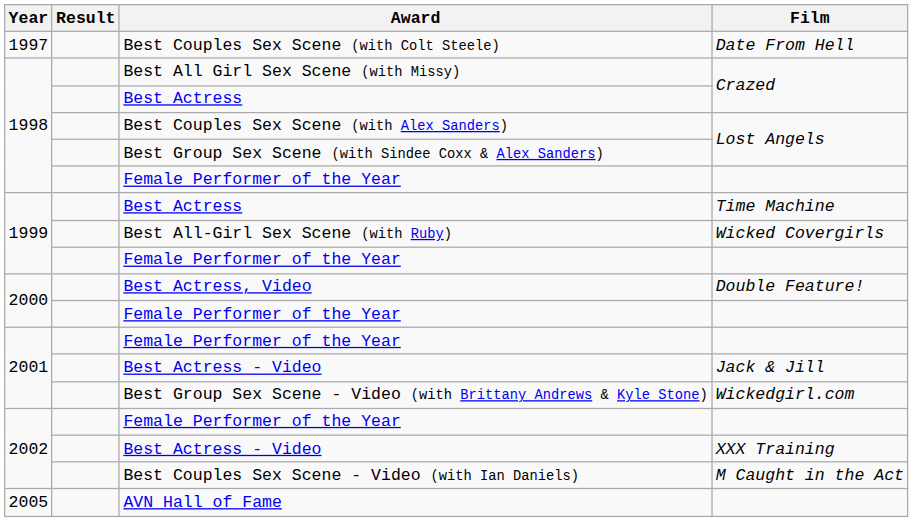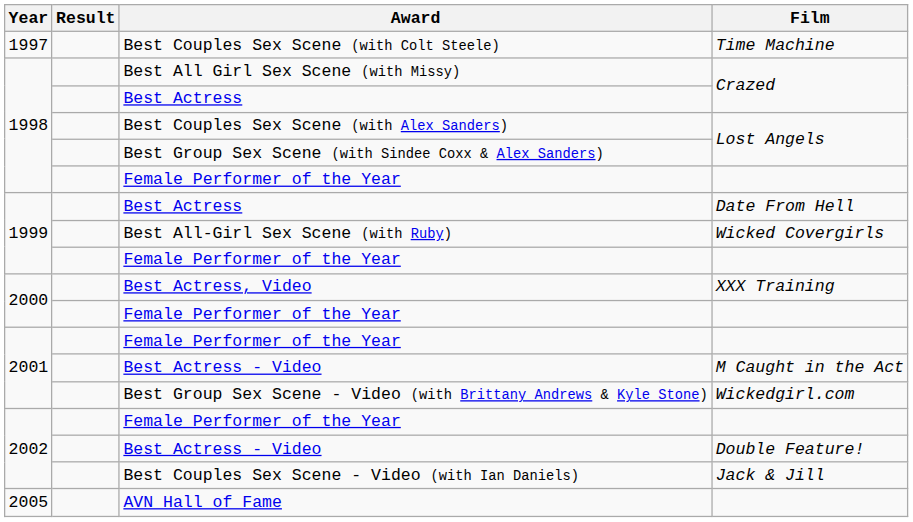Best Couples Sex Scene (with Colt Steele) | Film: Date From Hell -> Time Machine
1999 / Best Actress | Film: Time Machine -> Date From Hell
Best Actress, Video | Film: Double Feature! -> XXX Training
2001 / Best Actress - Video | Film: Jack & Jill -> M Caught in the Act
2002 / Best Actress - Video | Film: XXX Training -> Double Feature!
Best Couples Sex Scene - Video (with Ian Daniels) | Film: M Caught in the Act -> Jack & Jill
